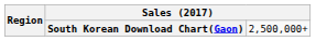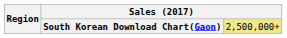row 2 | column 3: no background -> khaki background
